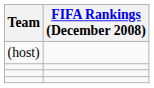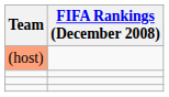row 2 | Team: no background -> lightsalmon background
